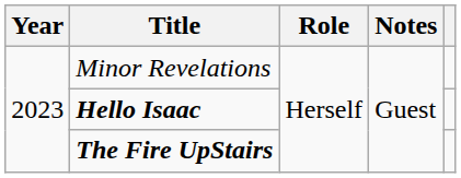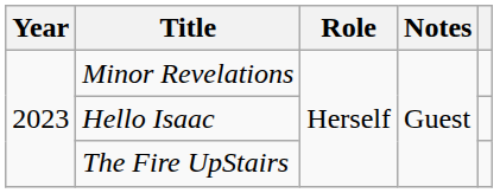Hello Isaac | Title: bold -> normal
The Fire UpStairs | Title: bold -> normal
